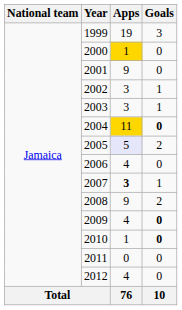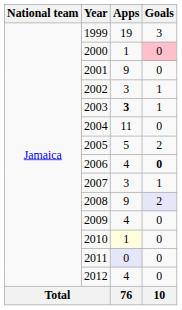2000 | Apps: gold background -> no background
2000 | Goals: no background -> pink background
2003 | Apps: normal -> bold
2004 | Apps: gold background -> no background
2004 | Goals: bold -> normal
2005 | Apps: lavender background -> no background
2006 | Goals: normal -> bold
2007 | Apps: bold -> normal
2008 | Goals: no background -> lavender background
2009 | Goals: bold -> normal
2010 | Apps: no background -> lightyellow background
2010 | Goals: bold -> normal
2011 | Apps: no background -> lavender background
